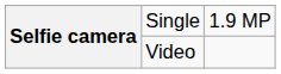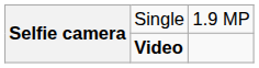Selfie camera / Video | column 2: normal -> bold
